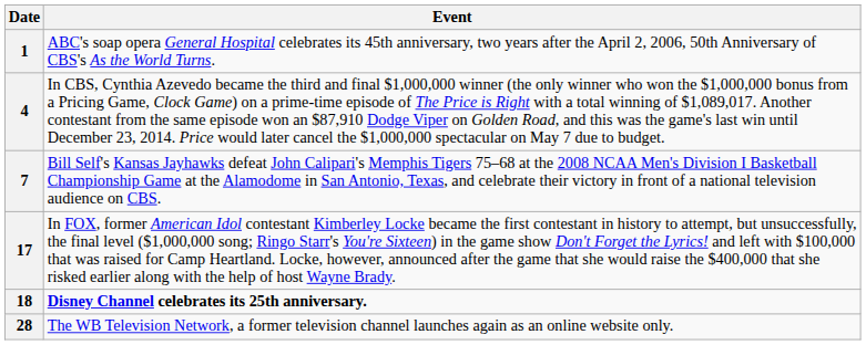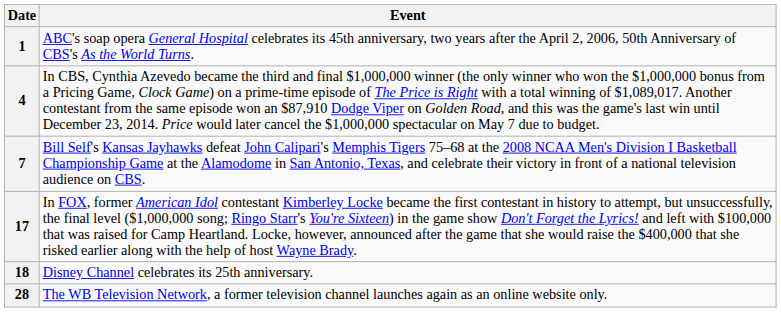18 | Event: bold -> normal
